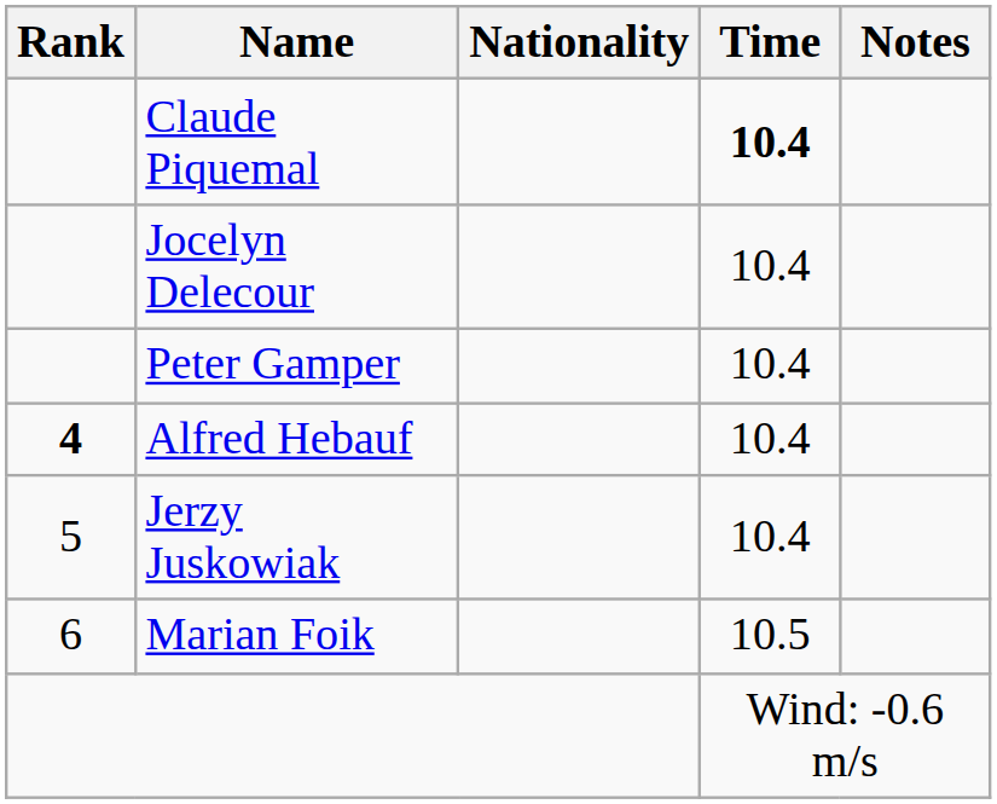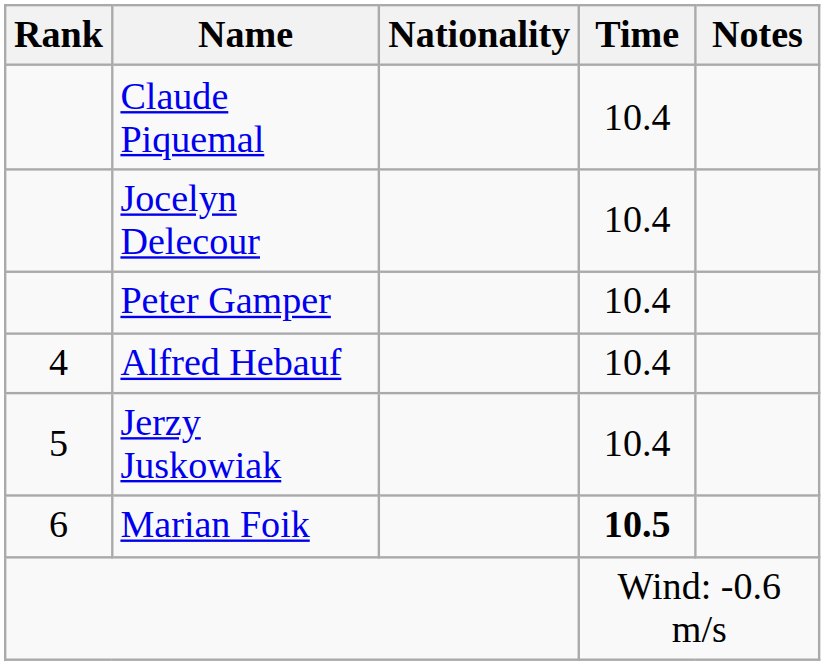Claude Piquemal | Time: bold -> normal
Alfred Hebauf | Rank: bold -> normal
Marian Foik | Time: normal -> bold
